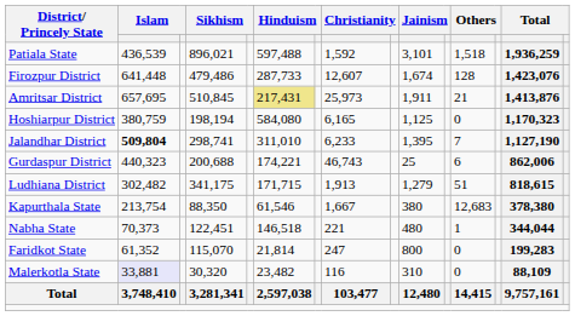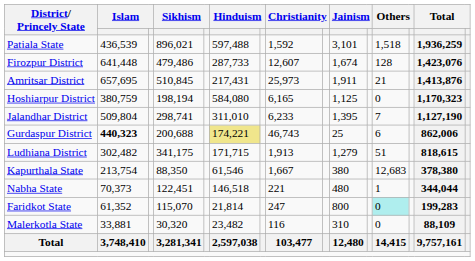Amritsar District | column 6: khaki background -> no background
Jalandhar District | column 2: bold -> normal
Gurdaspur District | column 2: normal -> bold
Gurdaspur District | column 6: no background -> khaki background
Faridkot State | column 12: no background -> paleturquoise background
Malerkotla State | column 2: lavender background -> no background
